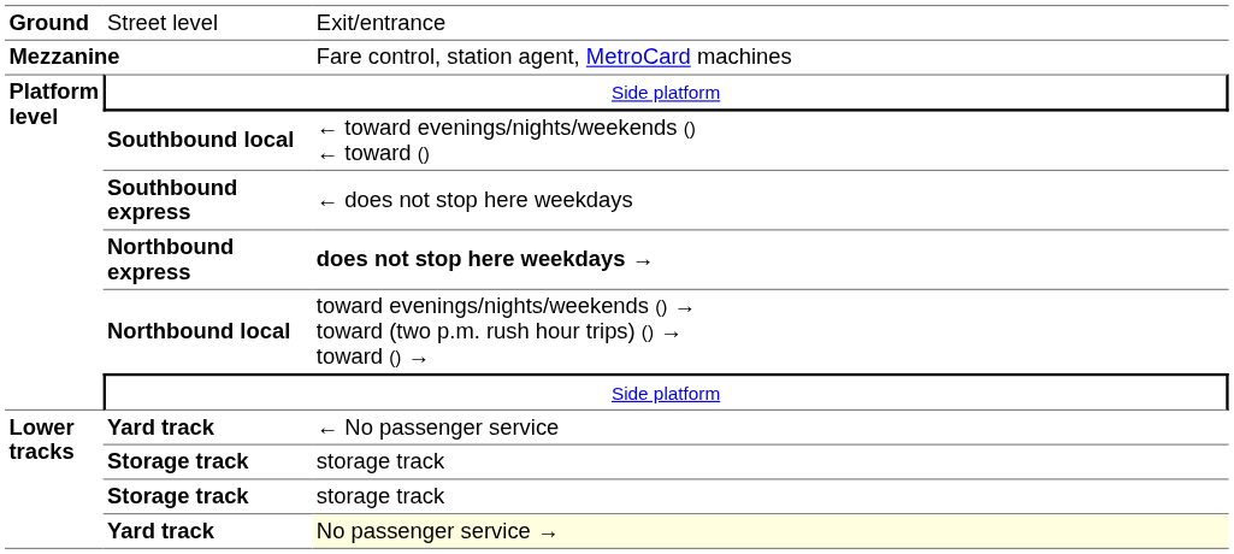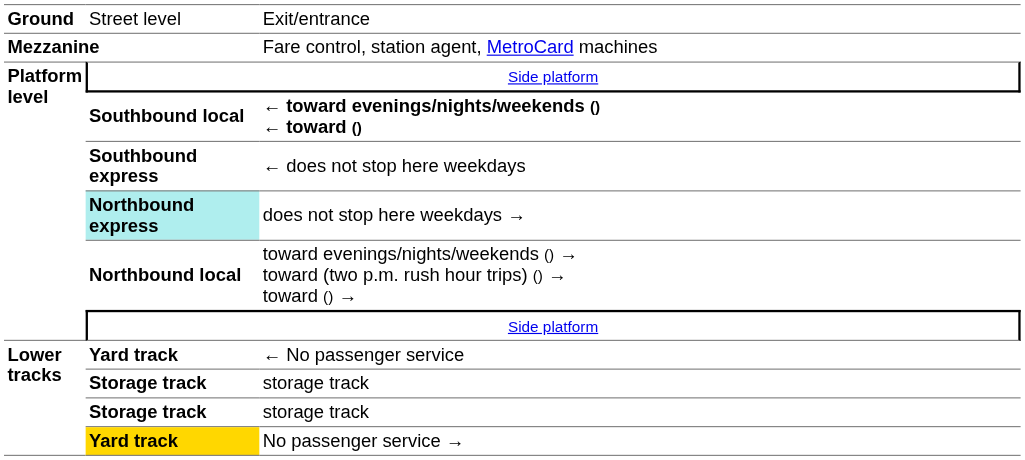← toward evenings/nights/weekends () ← toward () | column 3: normal -> bold
does not stop here weekdays → | column 2: no background -> paleturquoise background
does not stop here weekdays → | column 3: bold -> normal
No passenger service → | column 2: no background -> gold background
No passenger service → | column 3: lightyellow background -> no background
